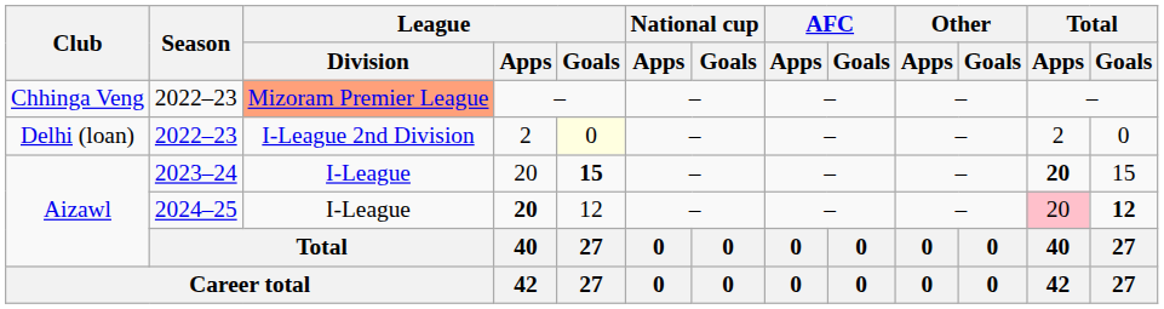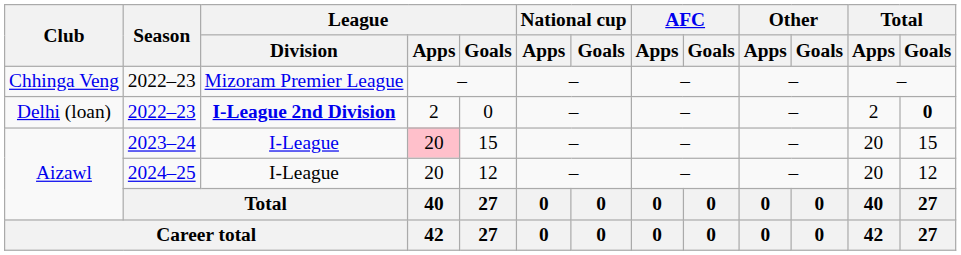Chhinga Veng | League / Division: lightsalmon background -> no background
Delhi (loan) | League / Division: normal -> bold
Delhi (loan) | League / Goals: lightyellow background -> no background
Delhi (loan) | Total / Goals: normal -> bold
Aizawl / 2023–24 | League / Apps: no background -> pink background
Aizawl / 2023–24 | League / Goals: bold -> normal
Aizawl / 2023–24 | Total / Apps: bold -> normal
Aizawl / 2024–25 | League / Apps: bold -> normal
Aizawl / 2024–25 | Total / Apps: pink background -> no background
Aizawl / 2024–25 | Total / Goals: bold -> normal
